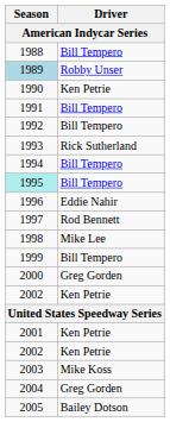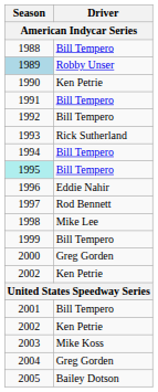row 18 | Driver: Ken Petrie -> Bill Tempero
